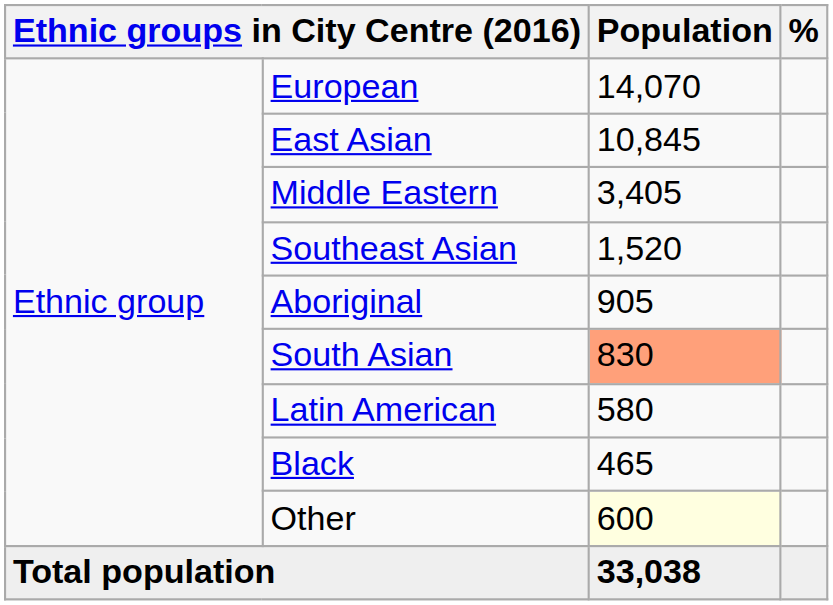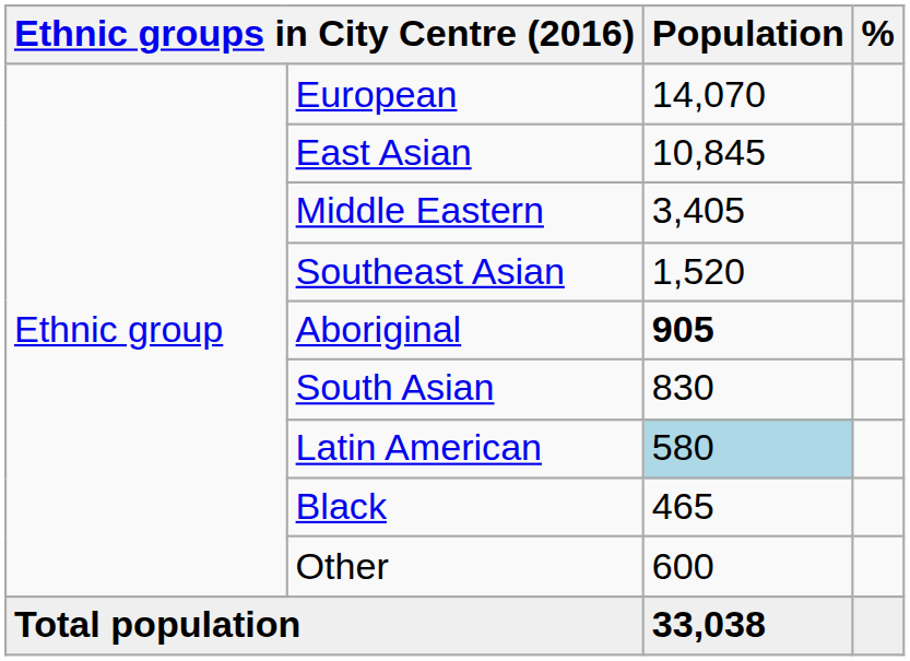Aboriginal | Population: normal -> bold
South Asian | Population: lightsalmon background -> no background
Latin American | Population: no background -> lightblue background
Other | Population: lightyellow background -> no background
